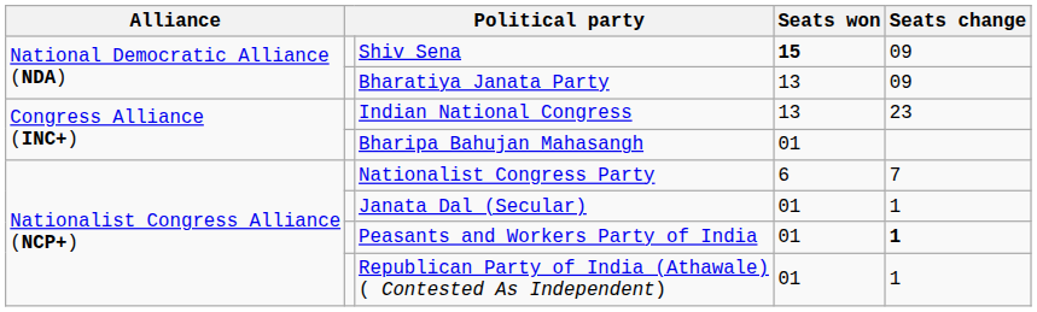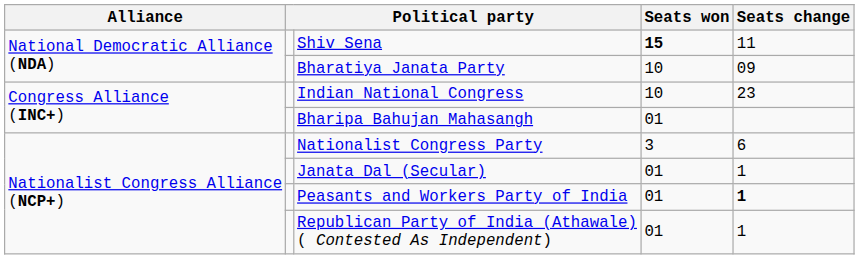Shiv Sena | Seats change: 09 -> 11
Bharatiya Janata Party | Seats won: 13 -> 10
Indian National Congress | Seats won: 13 -> 10
Nationalist Congress Party | Seats won: 6 -> 3
Nationalist Congress Party | Seats change: 7 -> 6
